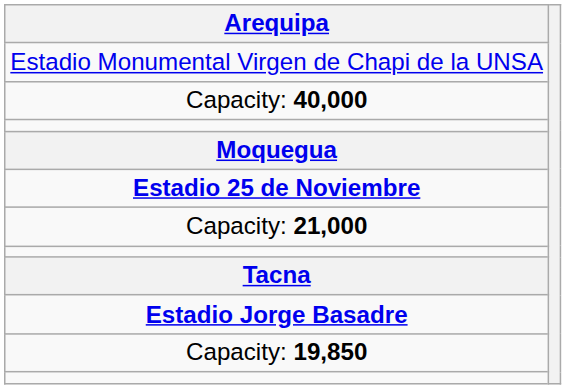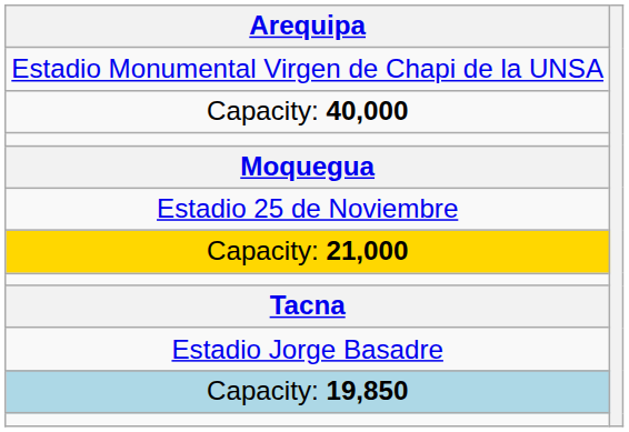row 6 | Arequipa: bold -> normal
row 7 | Arequipa: no background -> gold background
row 10 | Arequipa: bold -> normal
row 11 | Arequipa: no background -> lightblue background
